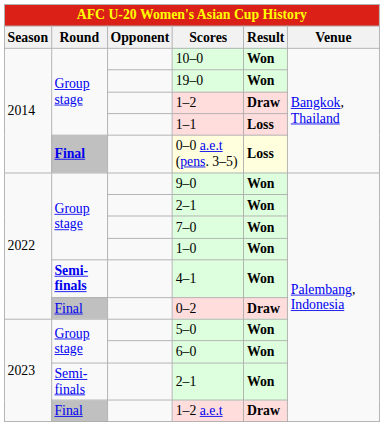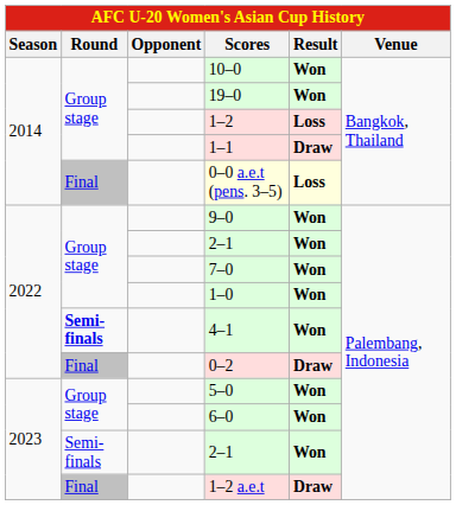1–2 | Result: Draw -> Loss
1–1 | Result: Loss -> Draw
0–0 a.e.t (pens. 3–5) | Round: bold -> normal
